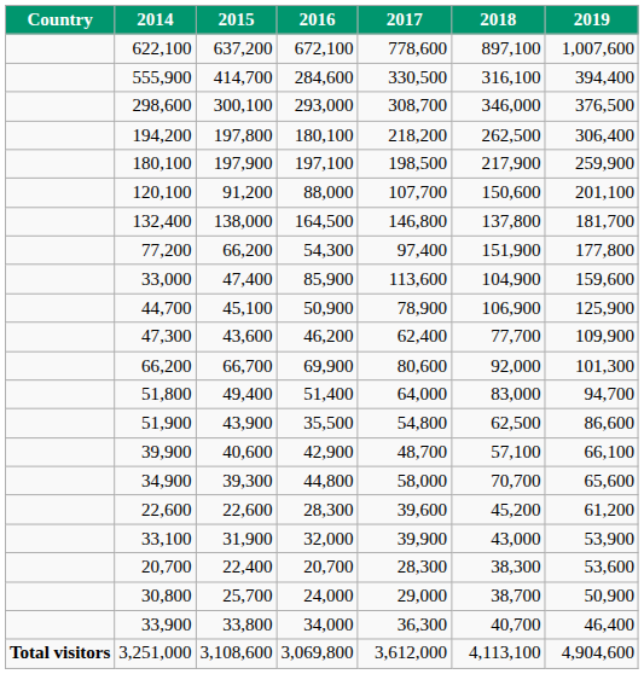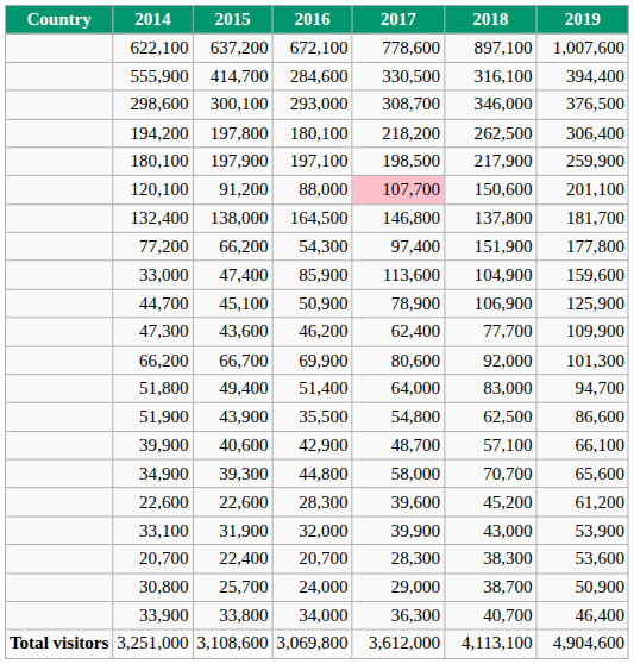120,100 | 2017: no background -> pink background
